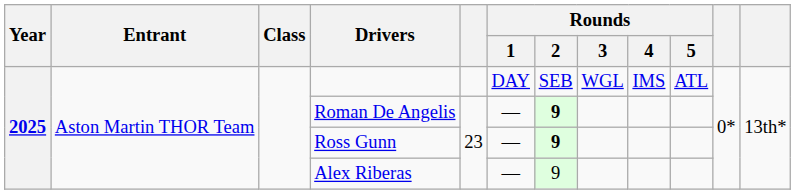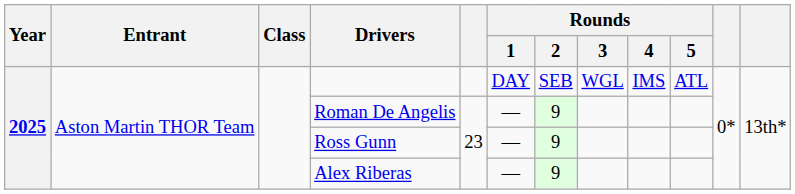Roman De Angelis | Rounds / 2: bold -> normal
Ross Gunn | Rounds / 2: bold -> normal
